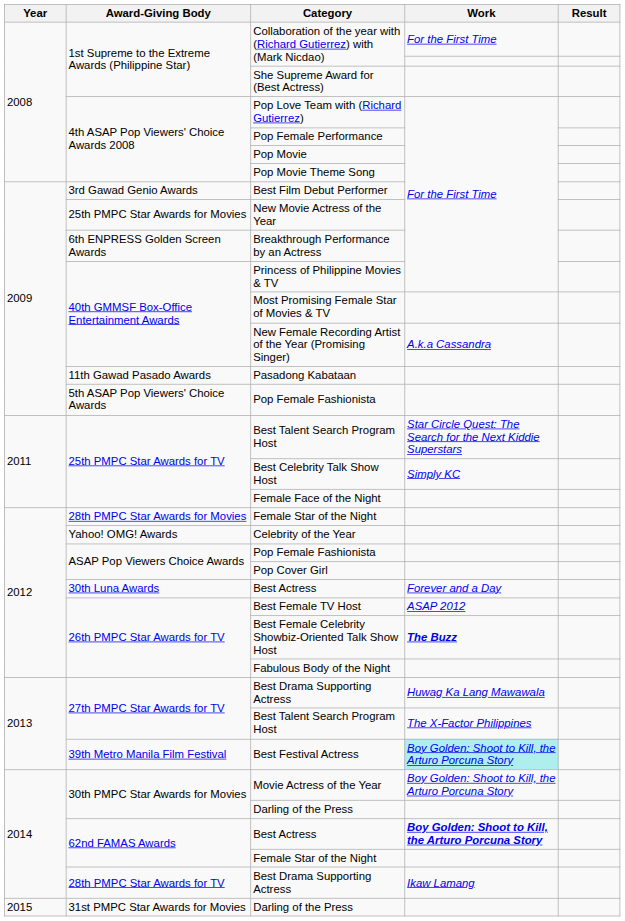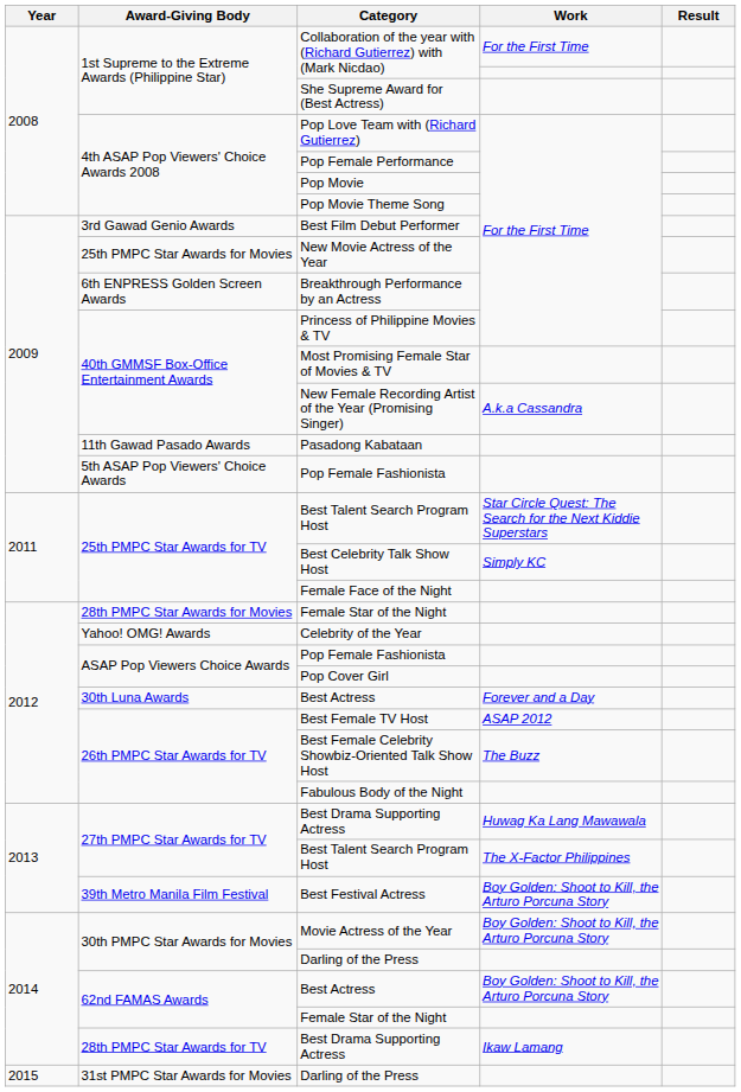Best Female Celebrity Showbiz-Oriented Talk Show Host | Work: bold -> normal
Best Festival Actress | Work: paleturquoise background -> no background
62nd FAMAS Awards / Best Actress | Work: bold -> normal
